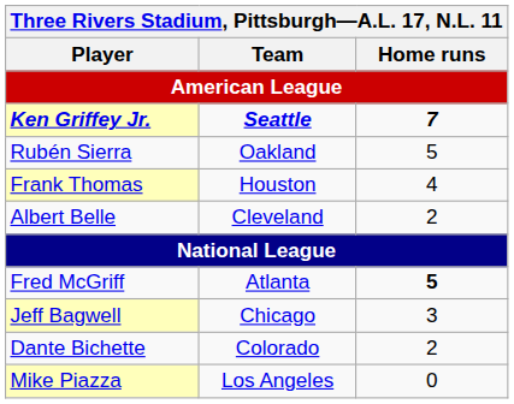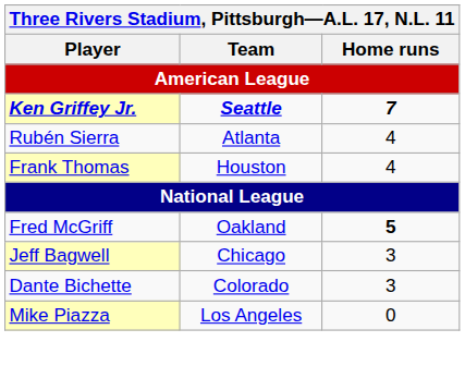Rubén Sierra | Team: Oakland -> Atlanta
Rubén Sierra | Home runs: 5 -> 4
- row: Albert Belle | Cleveland | 2
Fred McGriff | Team: Atlanta -> Oakland
Dante Bichette | Home runs: 2 -> 3
